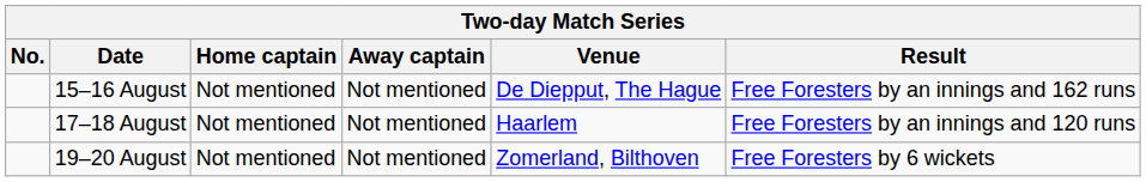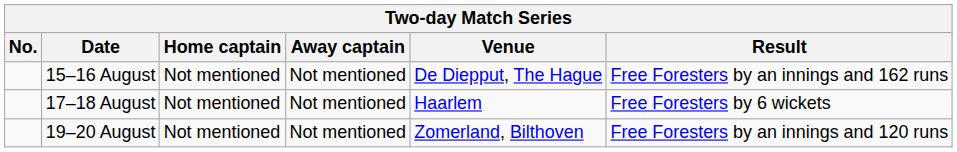17–18 August | Result: Free Foresters by an innings and 120 runs -> Free Foresters by 6 wickets
19–20 August | Result: Free Foresters by 6 wickets -> Free Foresters by an innings and 120 runs
